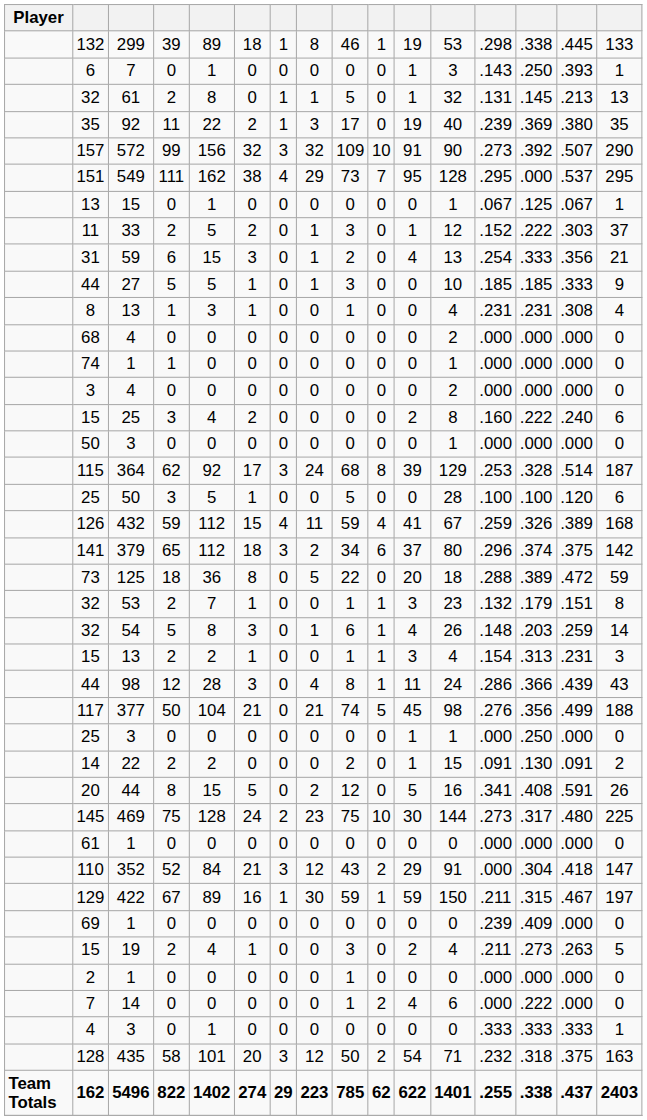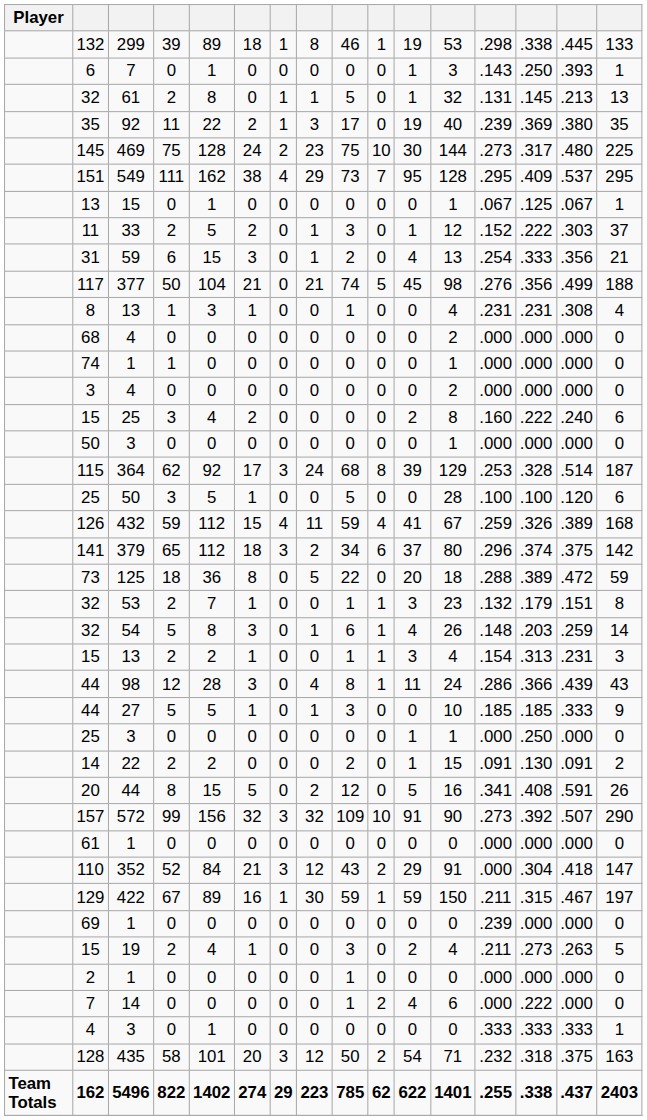rows swapped: 145 <-> 157
151 | column 14: .000 -> .409
rows swapped: 117 <-> 44 / 27
69 | column 14: .409 -> .000
